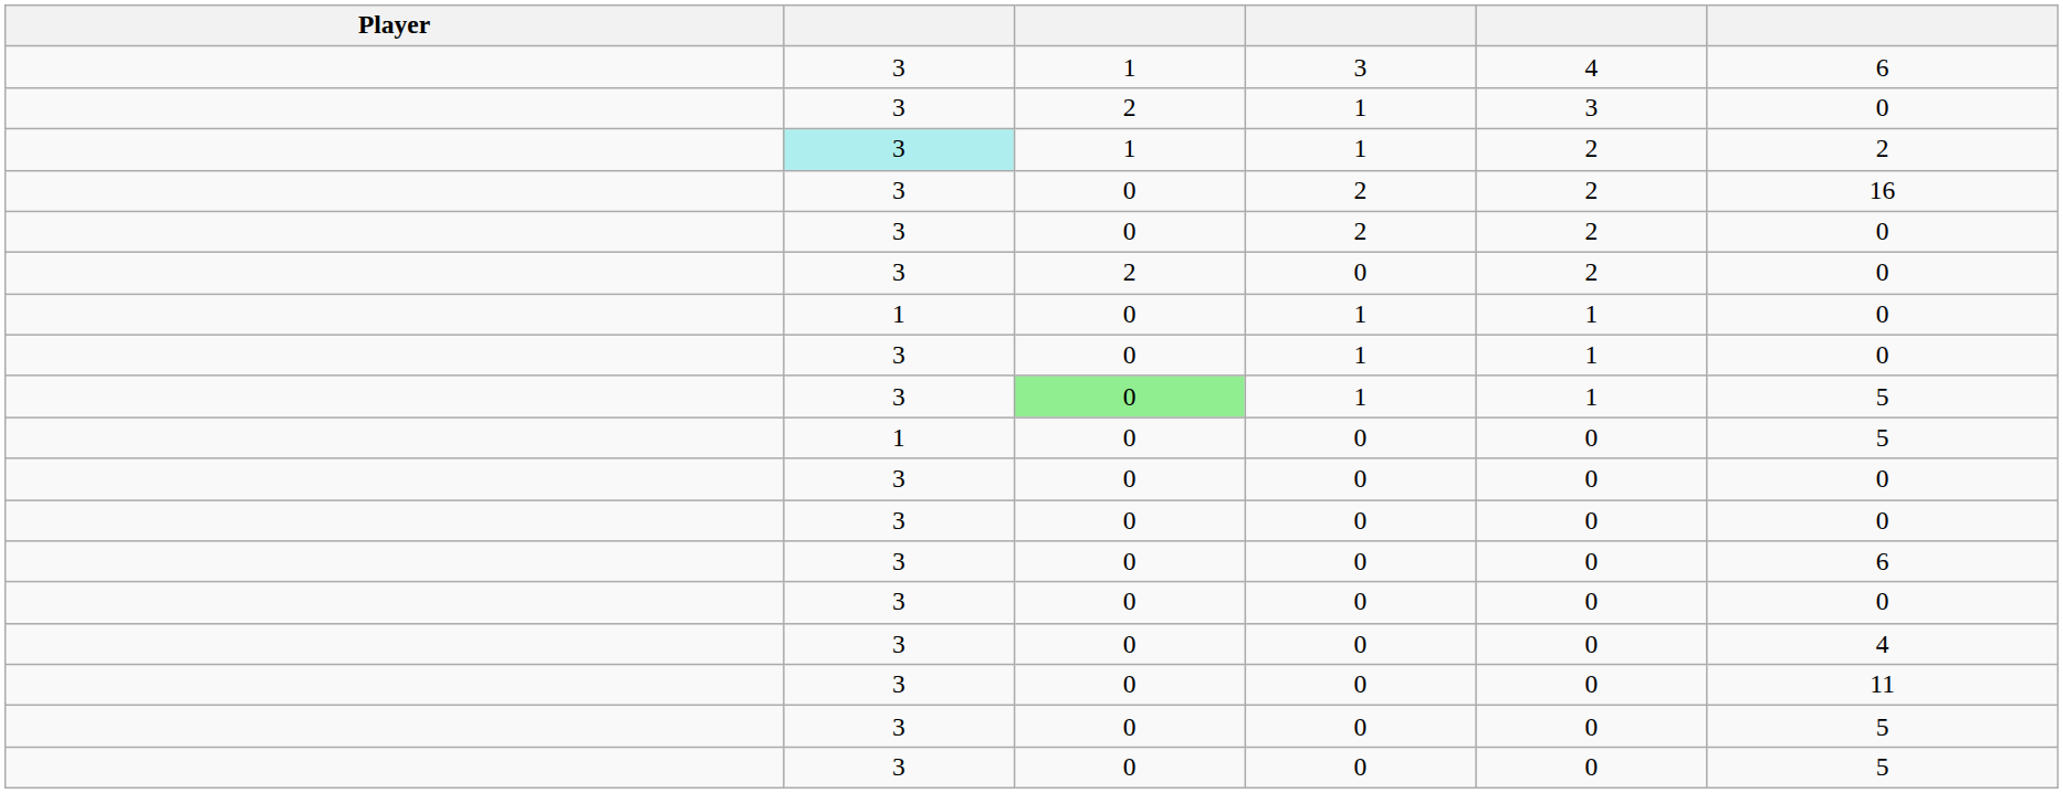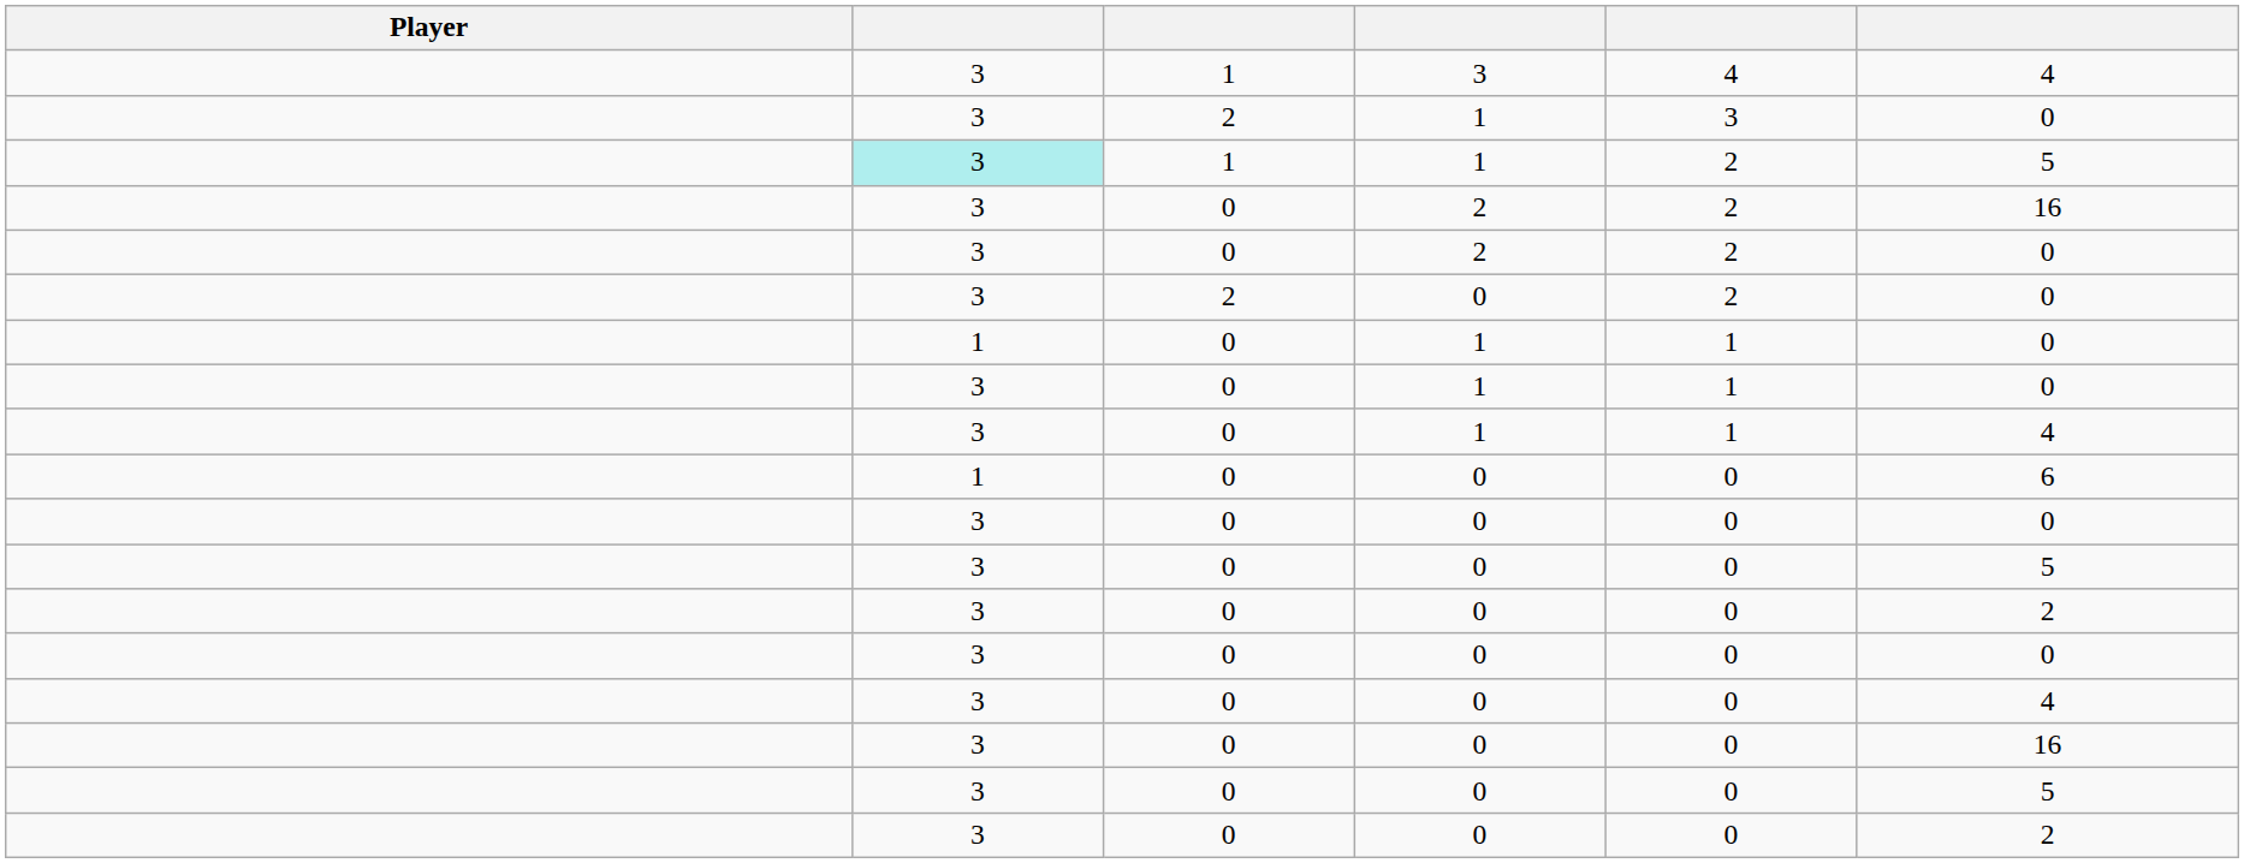row 2 | column 6: 6 -> 4
row 4 | column 6: 2 -> 5
row 10 | column 3: lightgreen background -> no background
row 10 | column 6: 5 -> 4
row 11 | column 6: 5 -> 6
row 13 | column 6: 0 -> 5
row 14 | column 6: 6 -> 2
row 17 | column 6: 11 -> 16
row 19 | column 6: 5 -> 2
